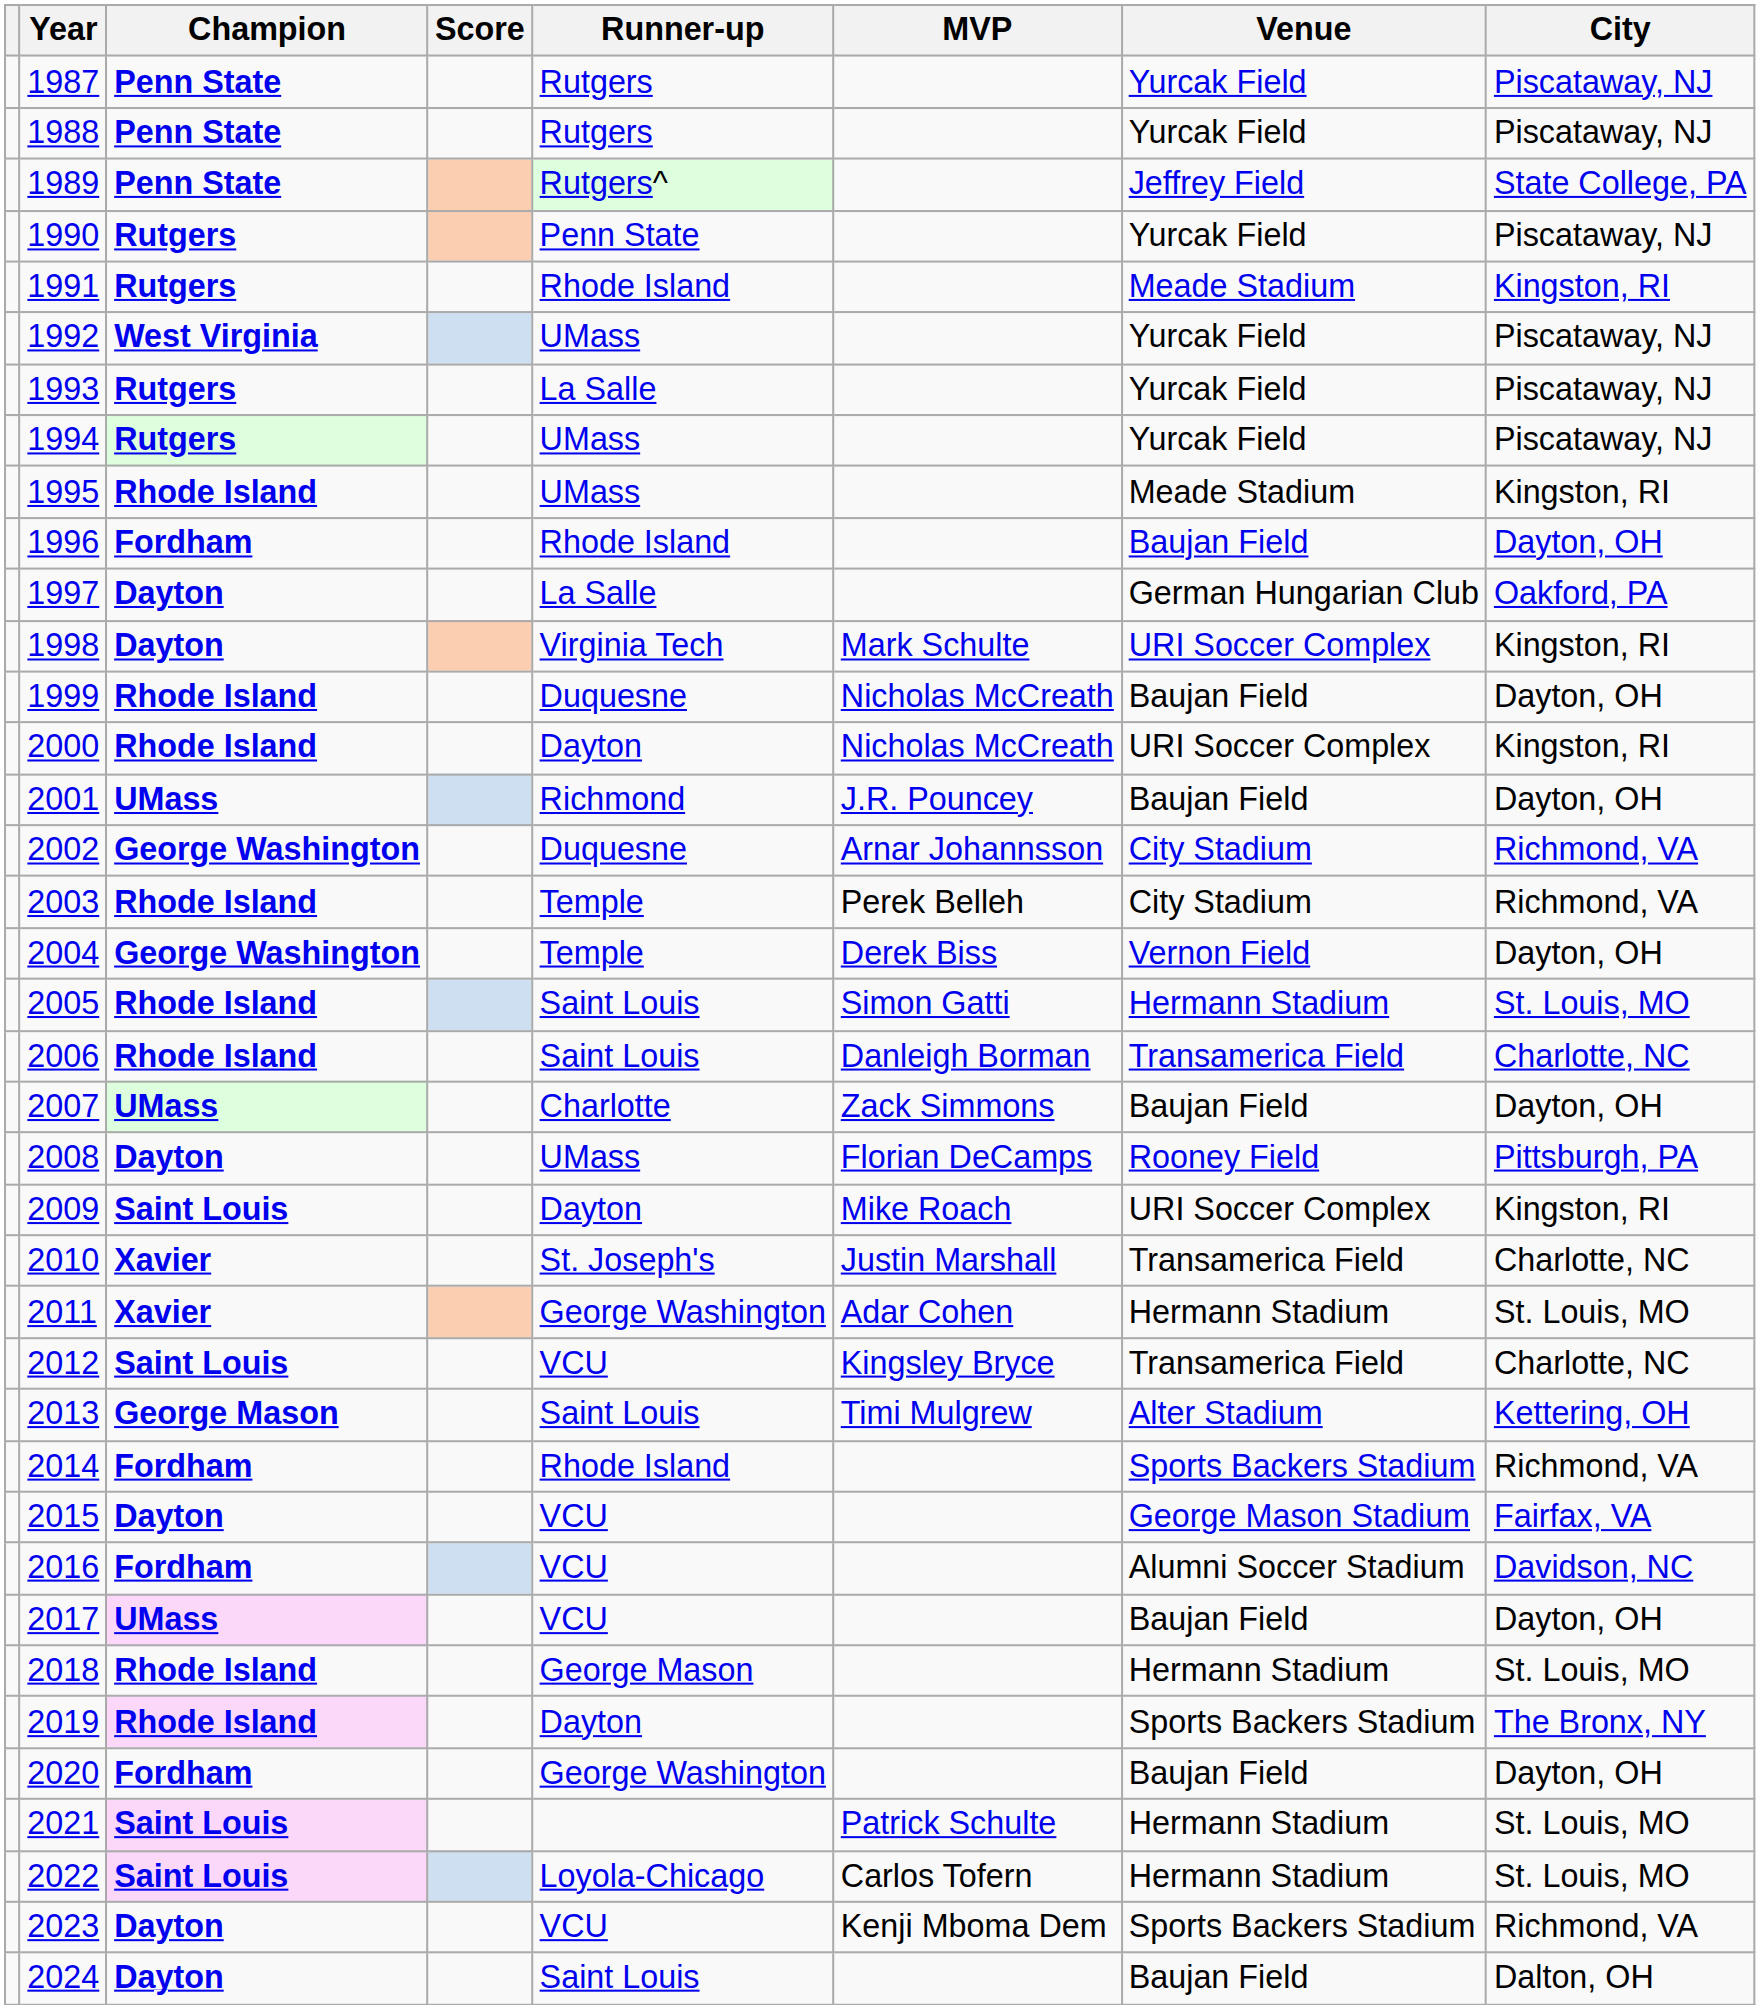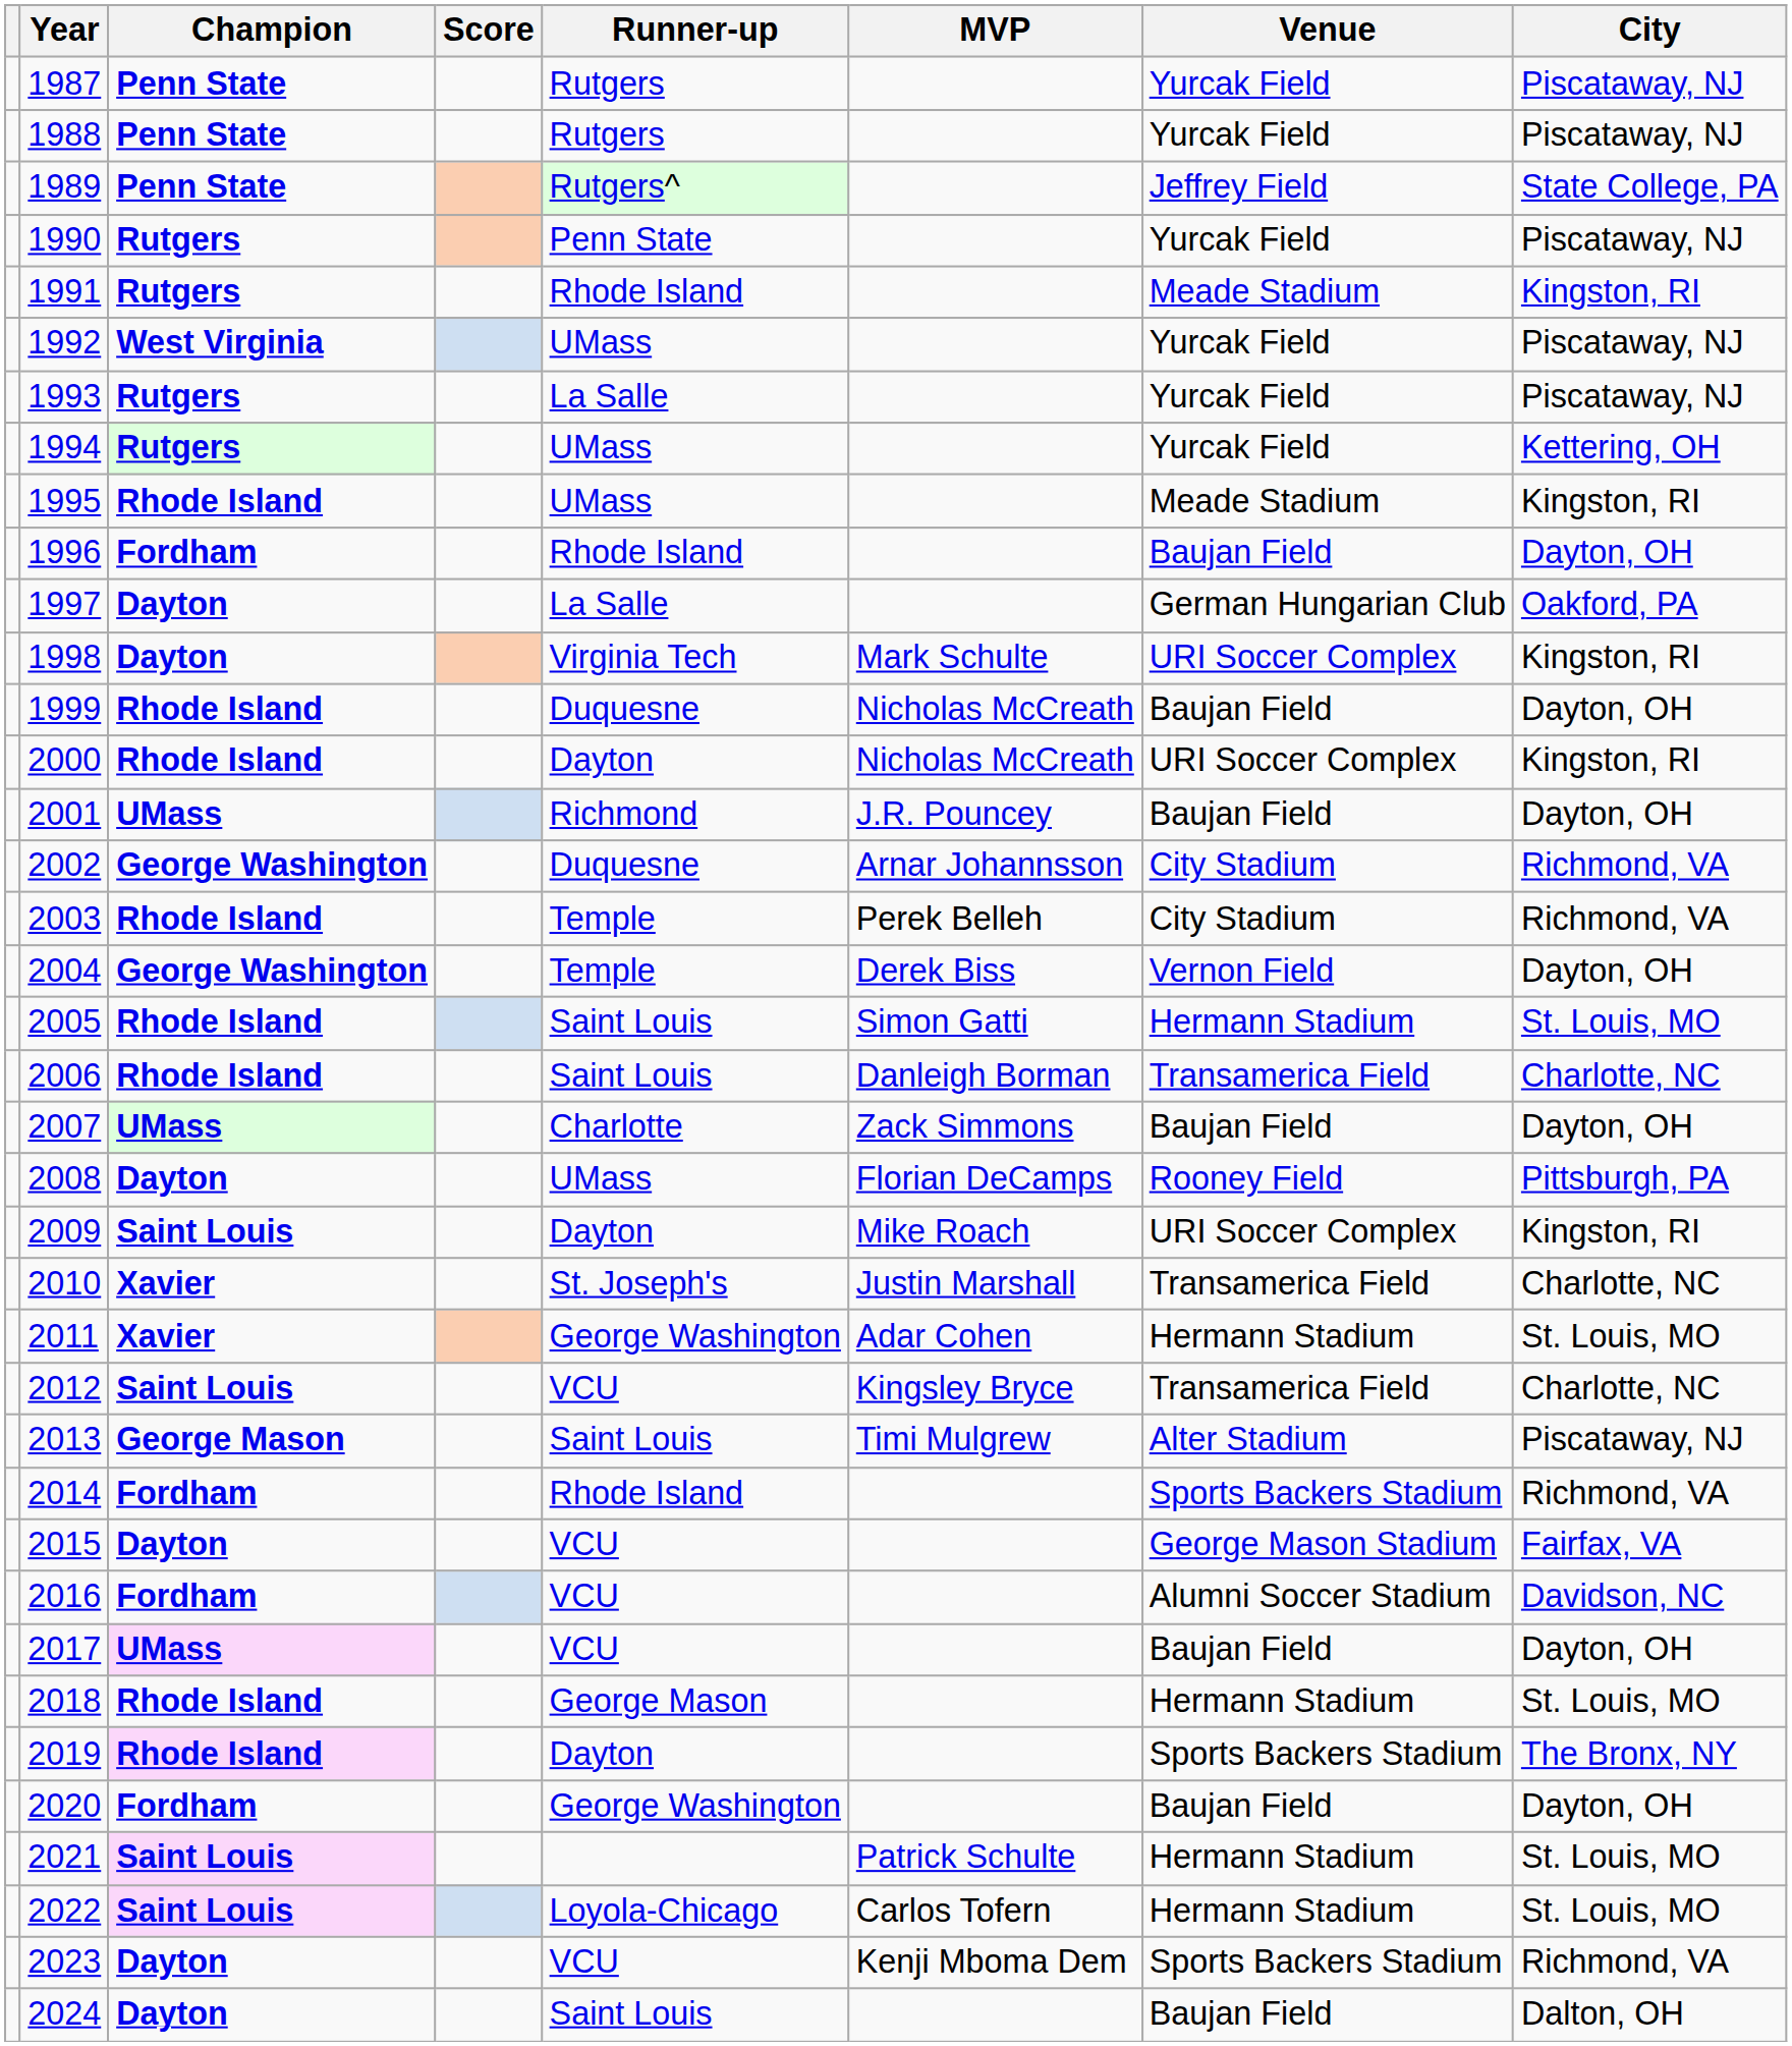1994 | City: Piscataway, NJ -> Kettering, OH
2013 | City: Kettering, OH -> Piscataway, NJ
